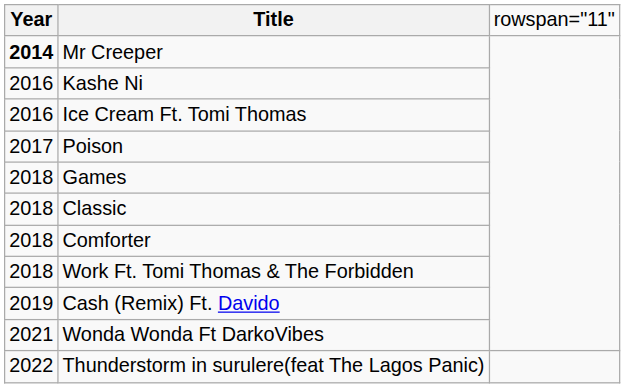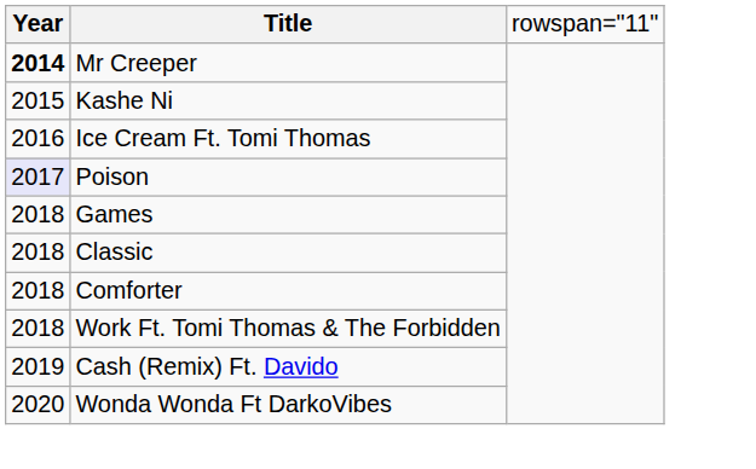Kashe Ni | column 1: 2016 -> 2015
Poison | column 1: no background -> lavender background
Wonda Wonda Ft DarkoVibes | column 1: 2021 -> 2020
- row: 2022 | Thunderstorm in surulere(feat The Lagos Panic)
